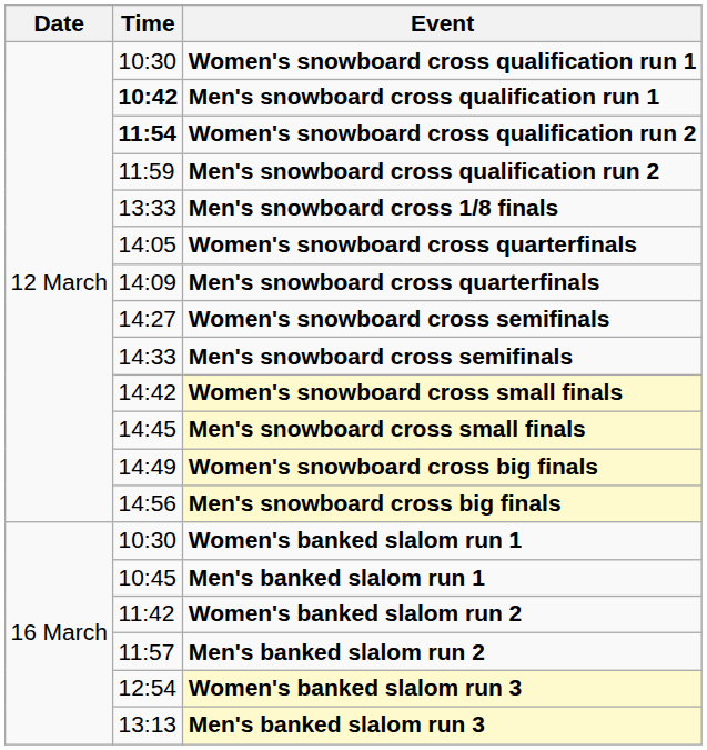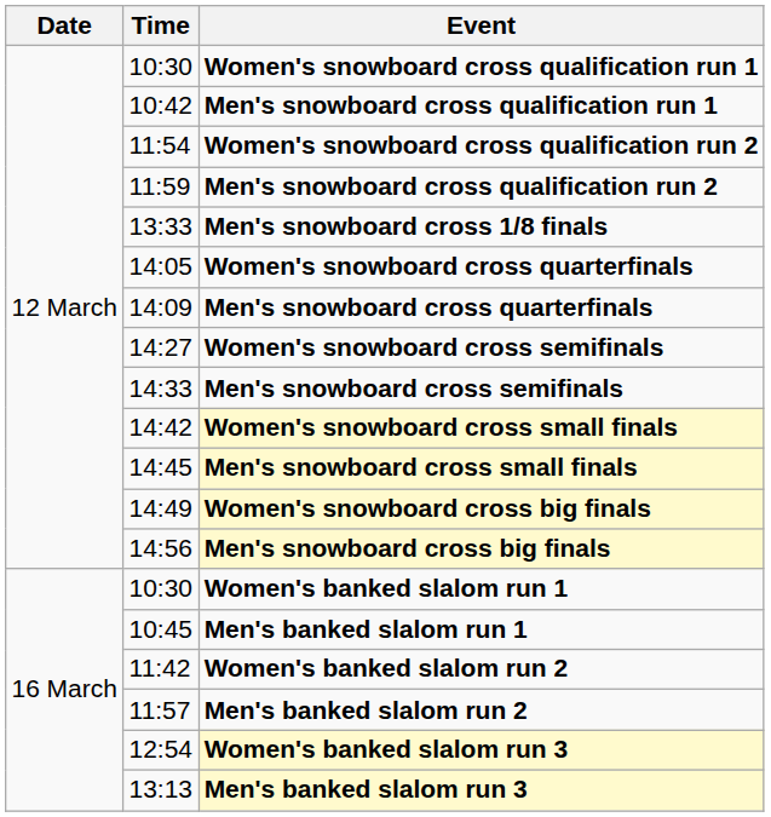Men's snowboard cross qualification run 1 | Time: bold -> normal
Women's snowboard cross qualification run 2 | Time: bold -> normal
